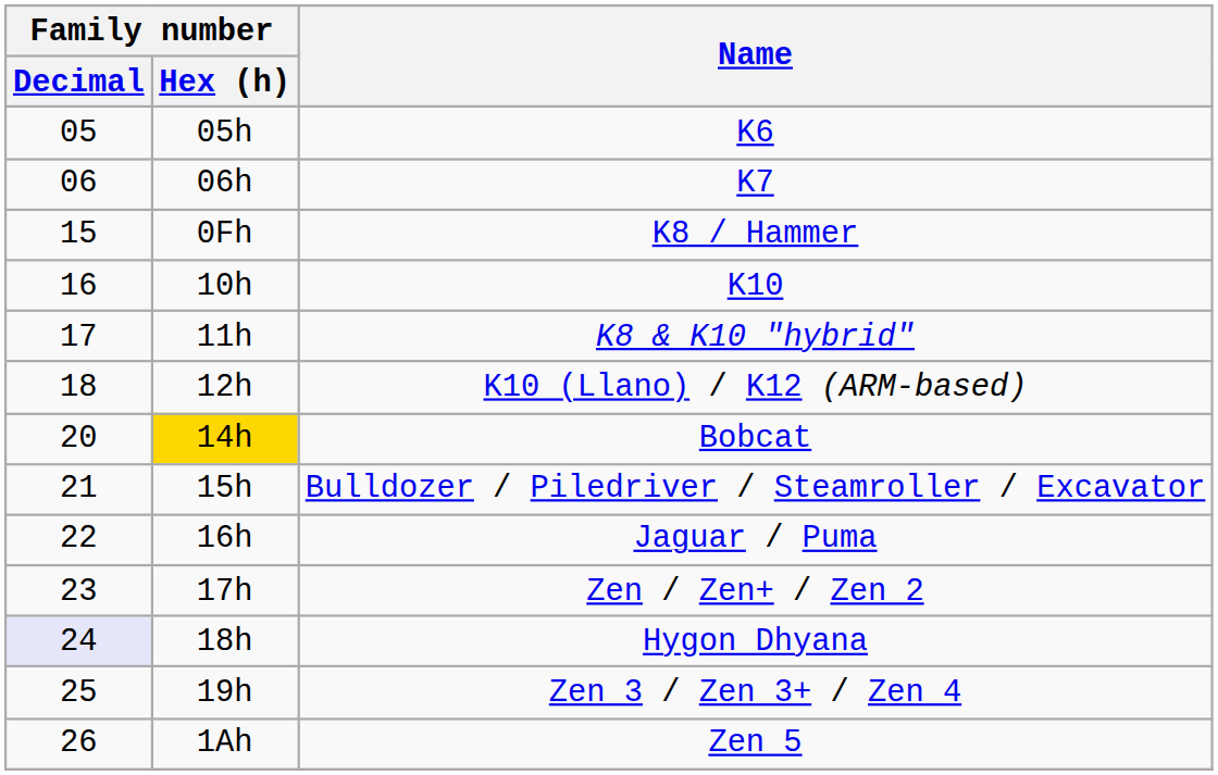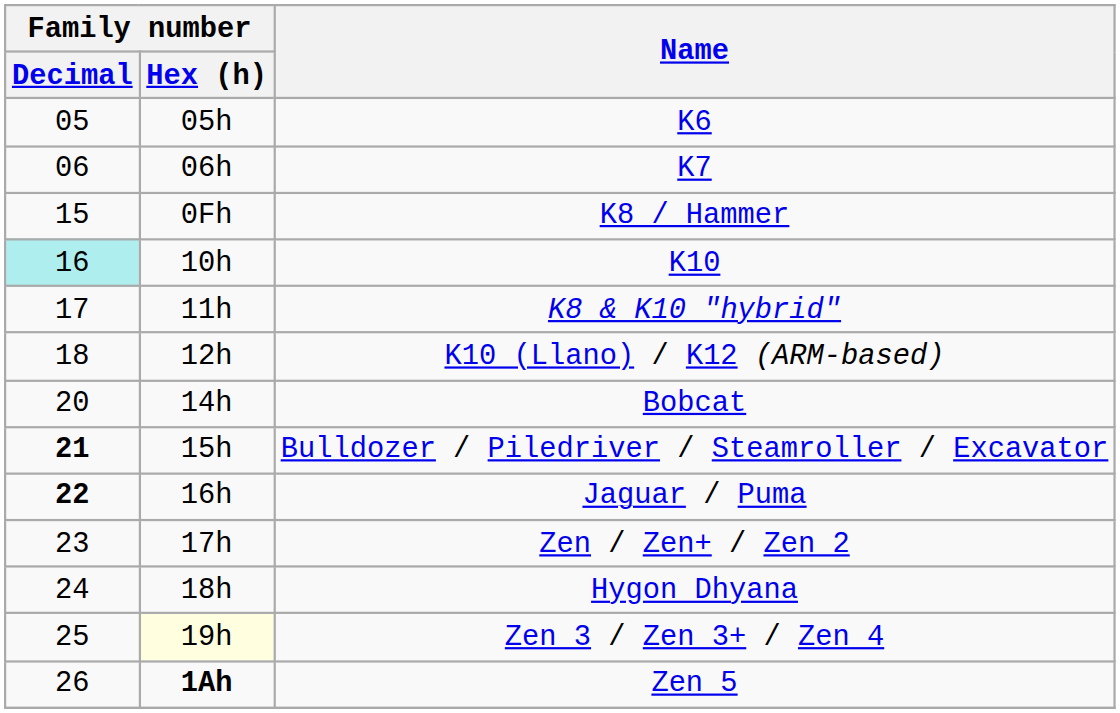K10 | Family number / Decimal: no background -> paleturquoise background
Bobcat | Family number / Hex (h): gold background -> no background
Bulldozer / Piledriver / Steamroller / Excavator | Family number / Decimal: normal -> bold
Jaguar / Puma | Family number / Decimal: normal -> bold
Hygon Dhyana | Family number / Decimal: lavender background -> no background
Zen 3 / Zen 3+ / Zen 4 | Family number / Hex (h): no background -> lightyellow background
Zen 5 | Family number / Hex (h): normal -> bold
